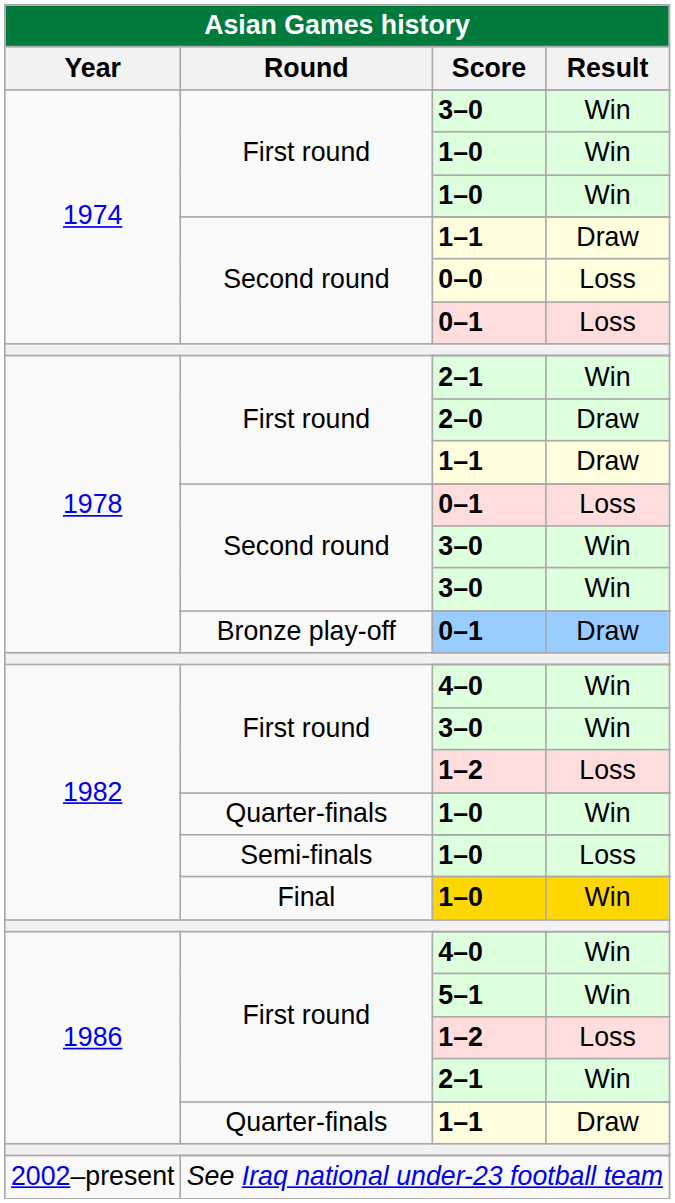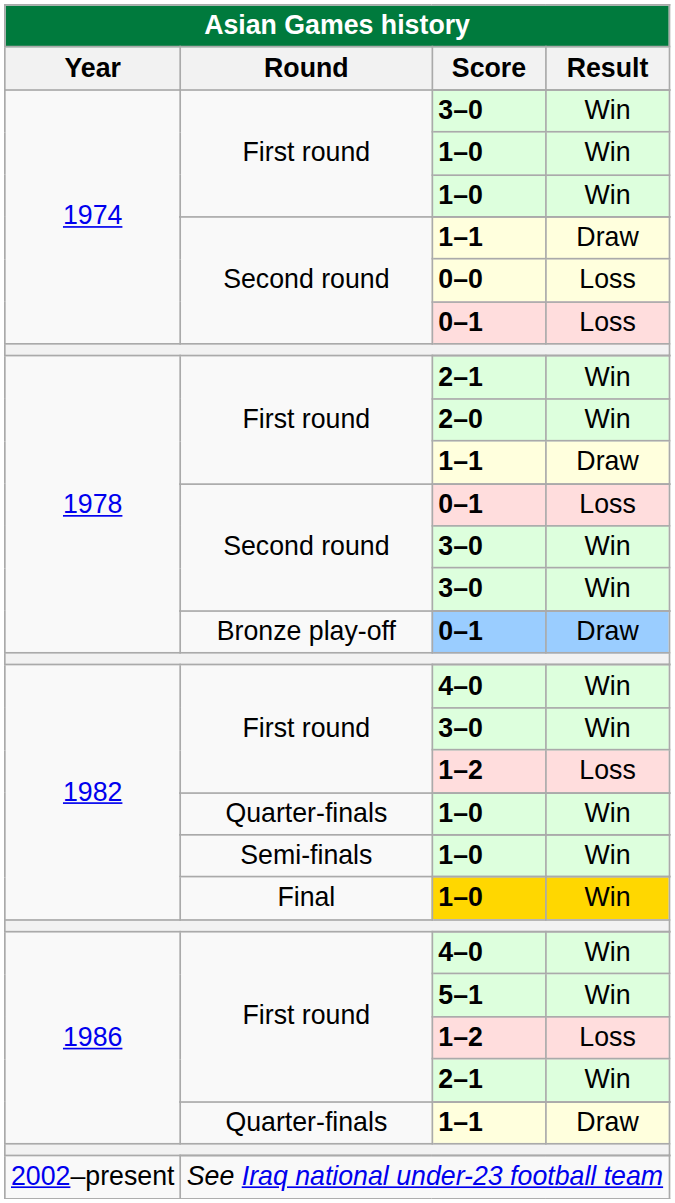2–0 | Result: Draw -> Win
Semi-finals / 1–0 | Result: Loss -> Win
